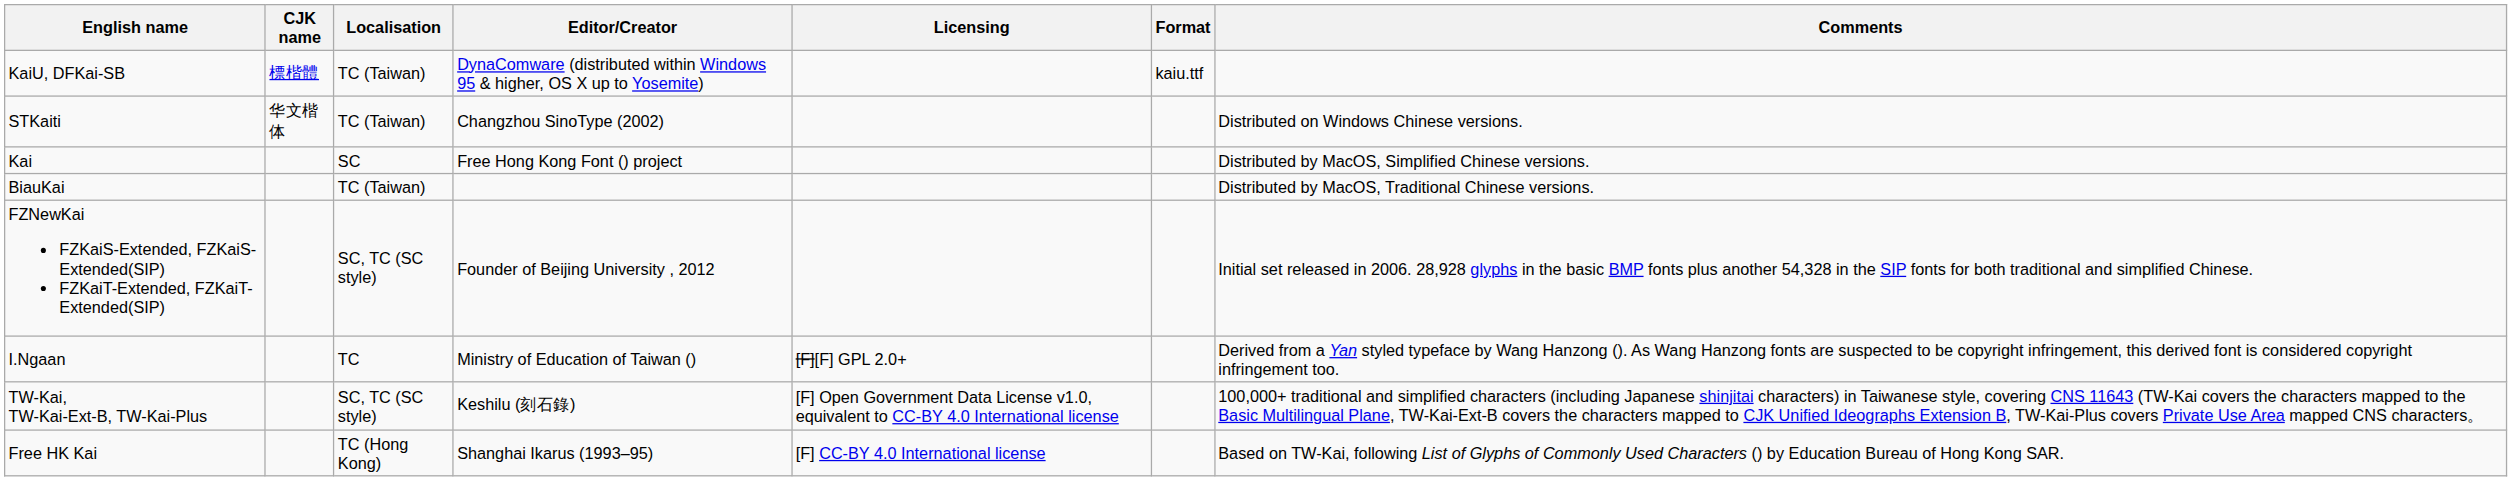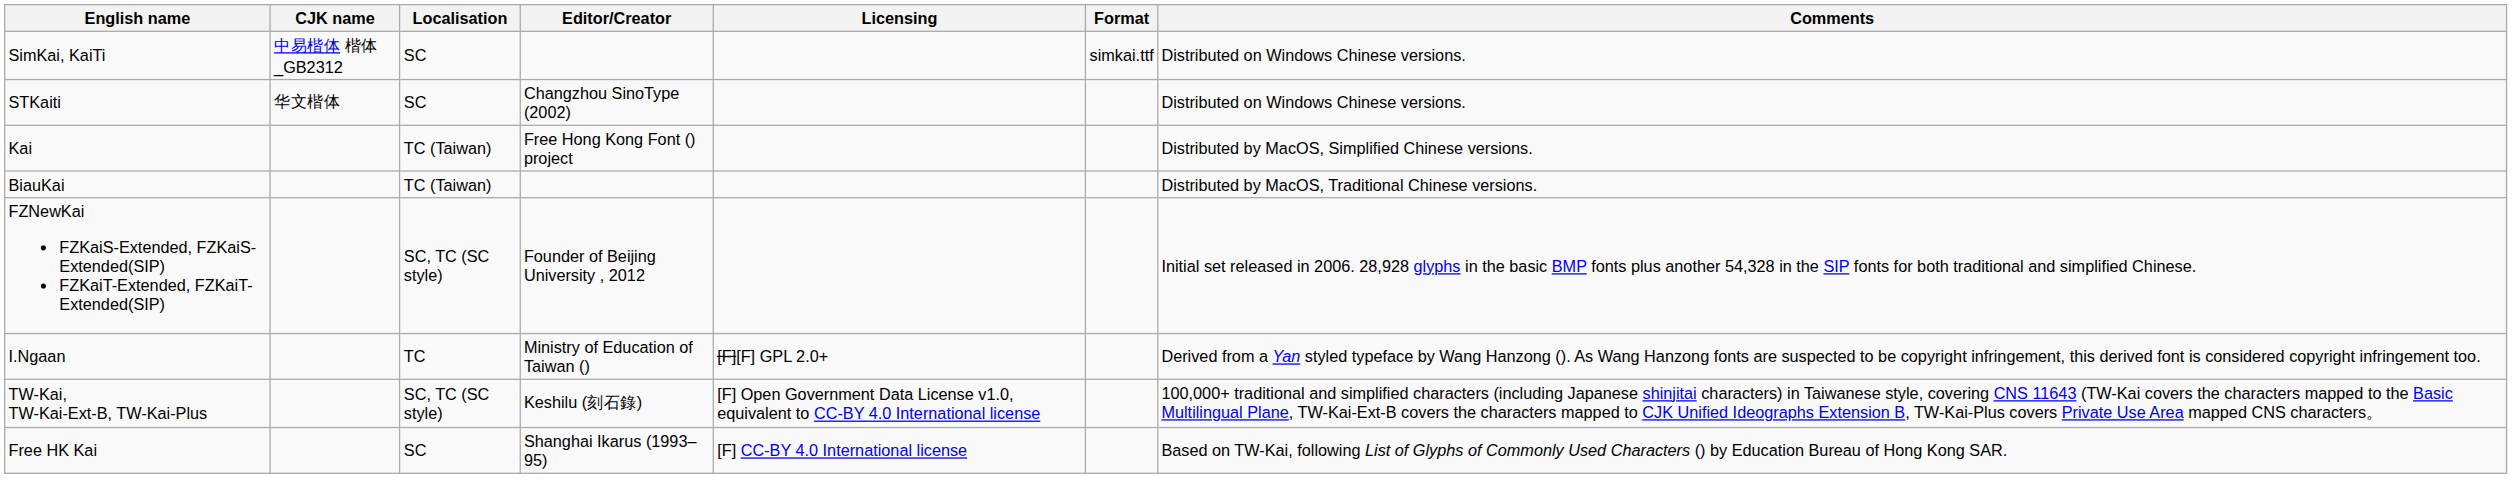- row: KaiU, DFKai-SB | 標楷體 | TC (Taiwan) | DynaComware (distributed within Windows 95 & higher, OS X up to Yosemite) | kaiu.ttf
+ row: SimKai, KaiTi | 中易楷体 楷体_GB2312 | SC | simkai.ttf | Distributed on Windows Chinese versions.
STKaiti | Localisation: TC (Taiwan) -> SC
Kai | Localisation: SC -> TC (Taiwan)
Free HK Kai | Localisation: TC (Hong Kong) -> SC
